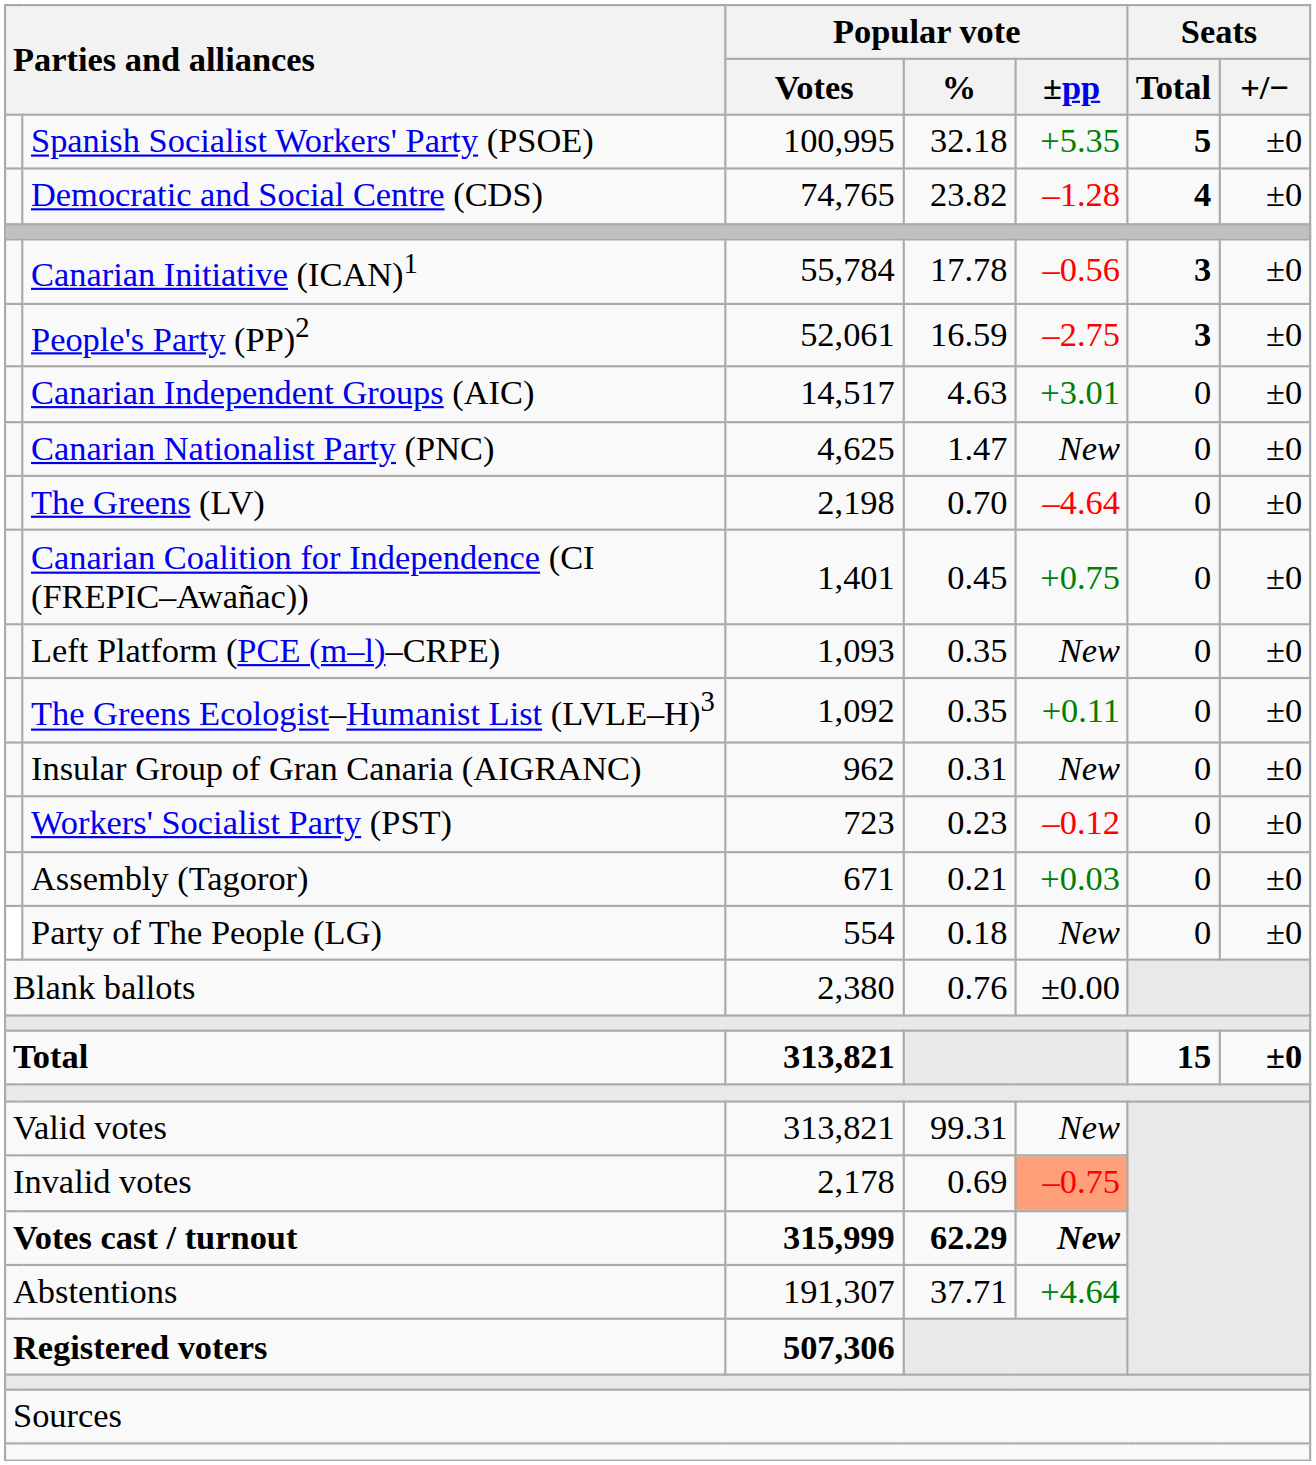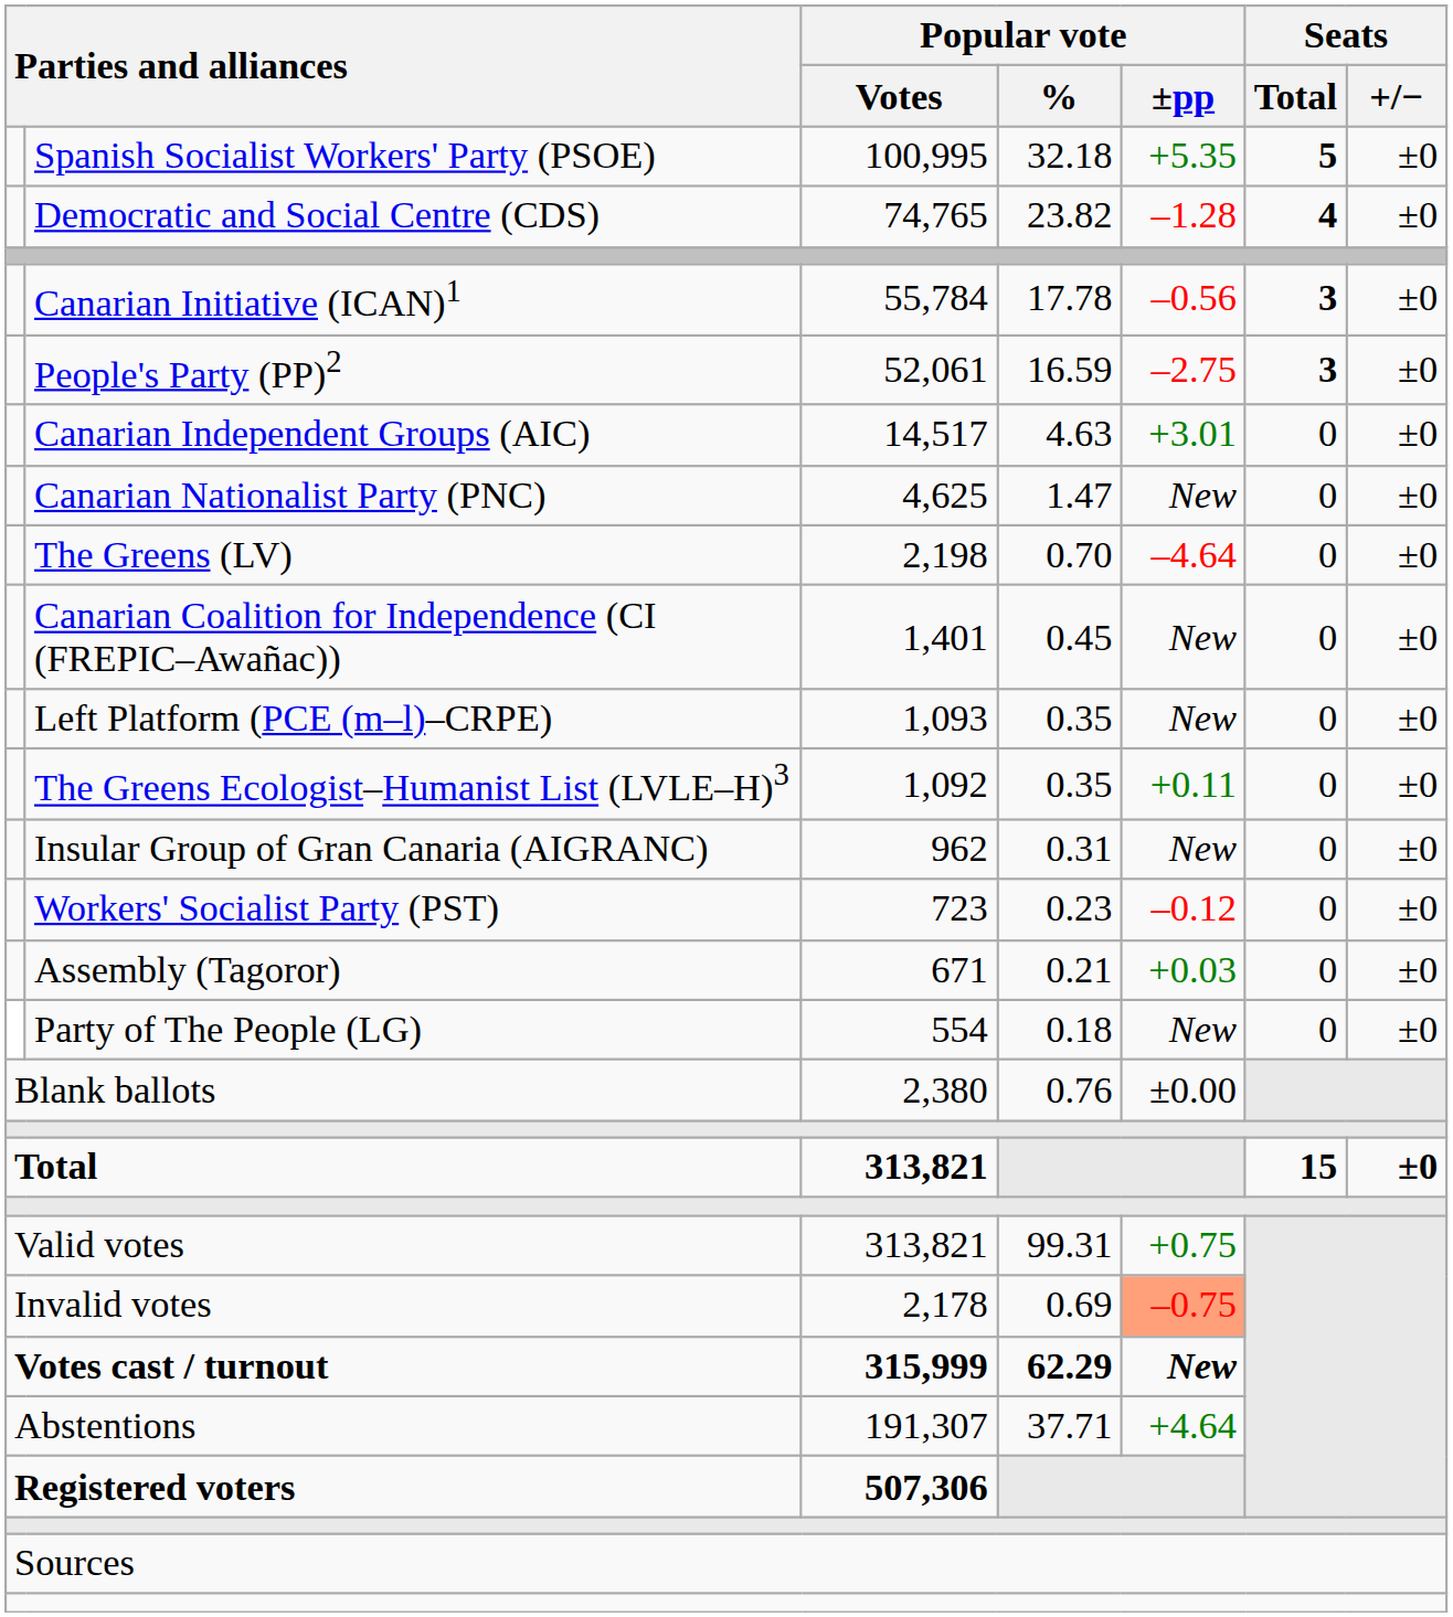Canarian Coalition for Independence (CI (FREPIC–Awañac)) | Popular vote / ±pp: +0.75 -> New
Valid votes | Popular vote / ±pp: New -> +0.75
